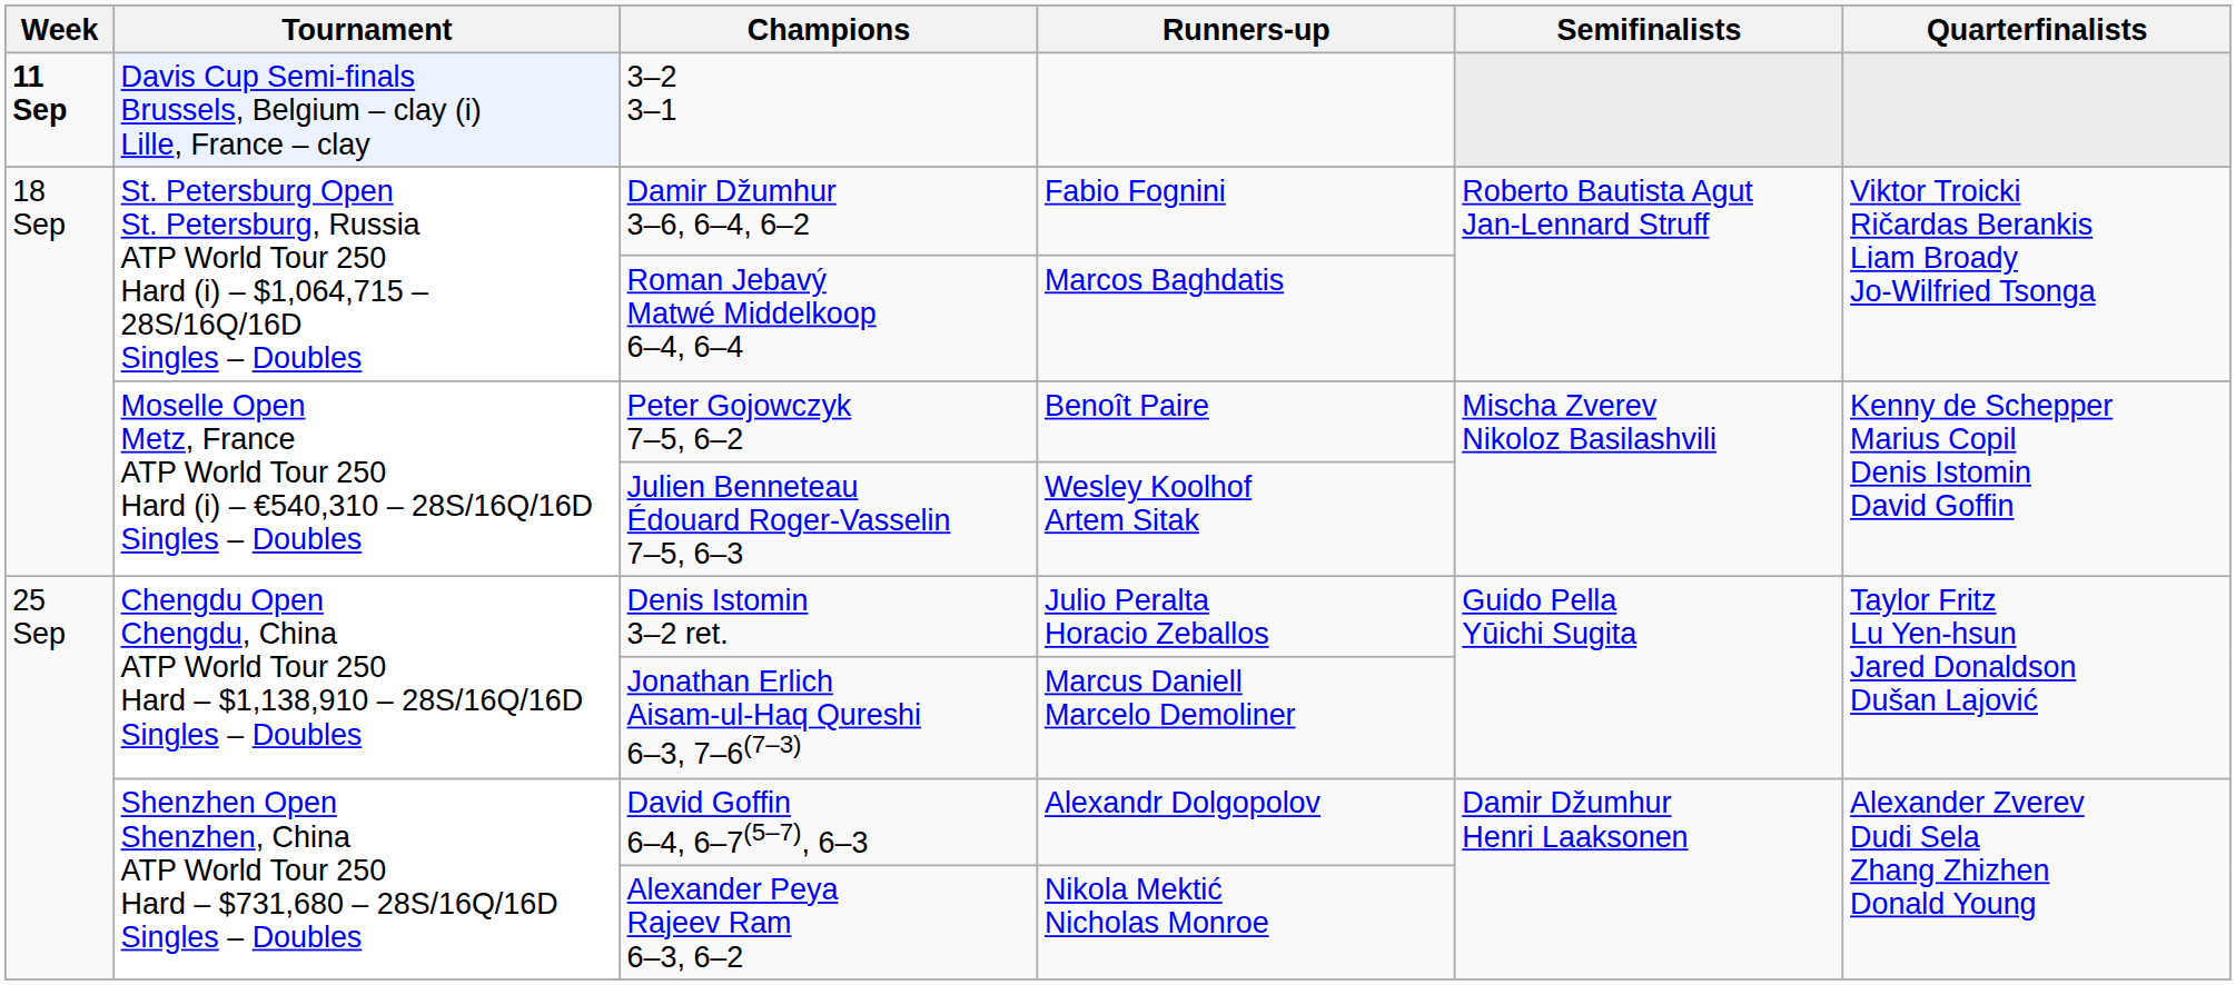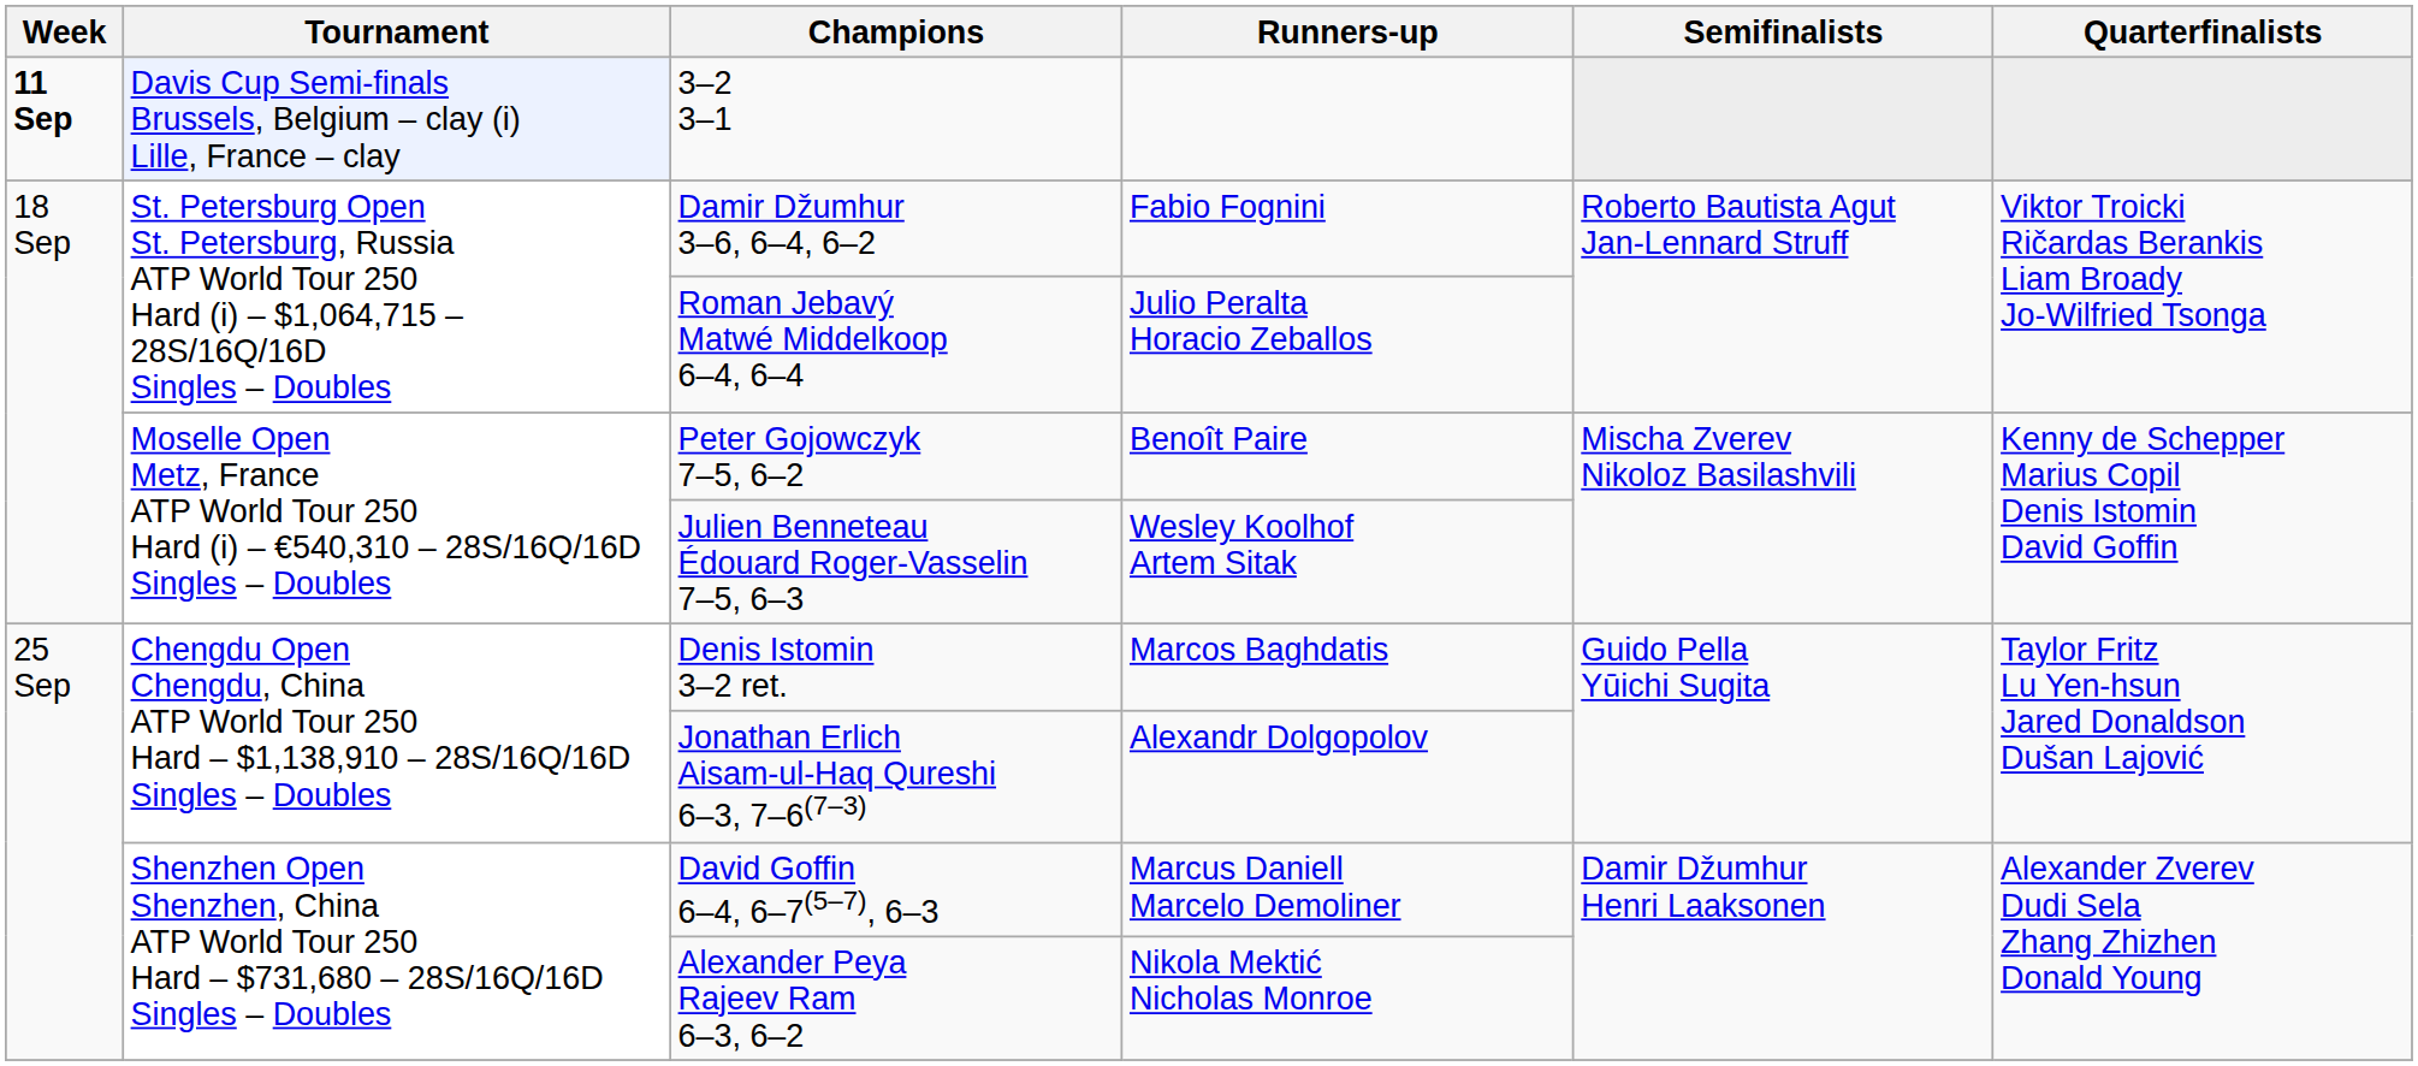Roman Jebavý Matwé Middelkoop 6–4, 6–4 | Runners-up: Marcos Baghdatis -> Julio Peralta Horacio Zeballos
Denis Istomin 3–2 ret. | Runners-up: Julio Peralta Horacio Zeballos -> Marcos Baghdatis
Jonathan Erlich Aisam-ul-Haq Qureshi 6–3, 7–6(7–3) | Runners-up: Marcus Daniell Marcelo Demoliner -> Alexandr Dolgopolov
David Goffin 6–4, 6–7(5–7), 6–3 | Runners-up: Alexandr Dolgopolov -> Marcus Daniell Marcelo Demoliner
